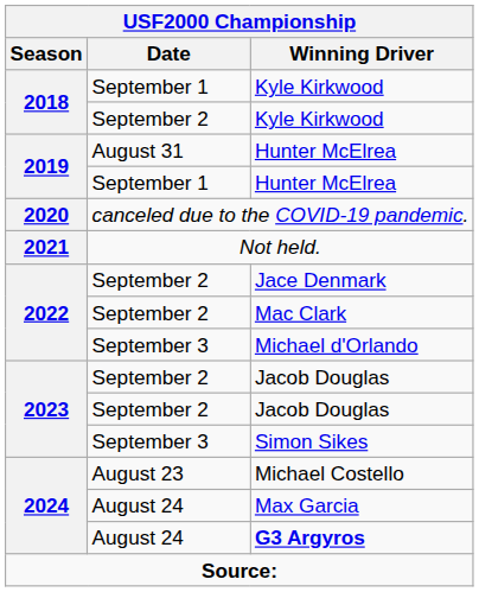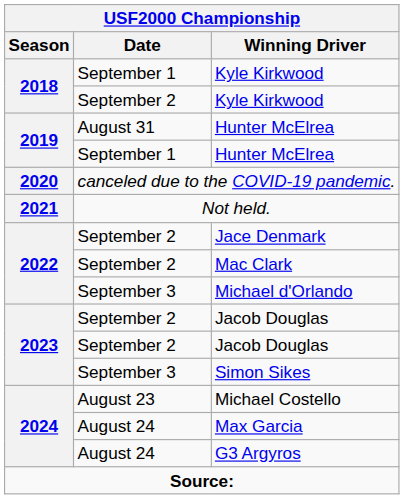G3 Argyros | Winning Driver: bold -> normal
